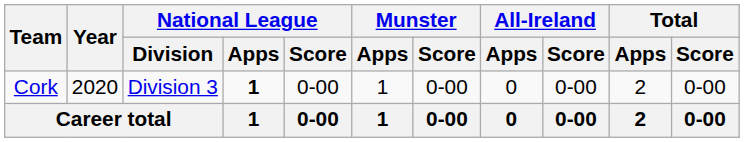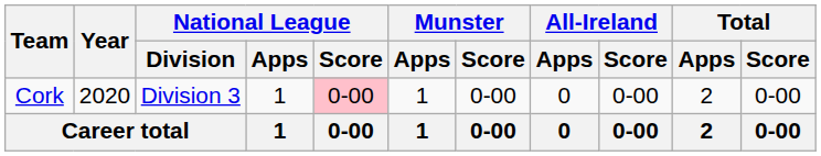Cork | National League / Apps: bold -> normal
Cork | National League / Score: no background -> pink background
